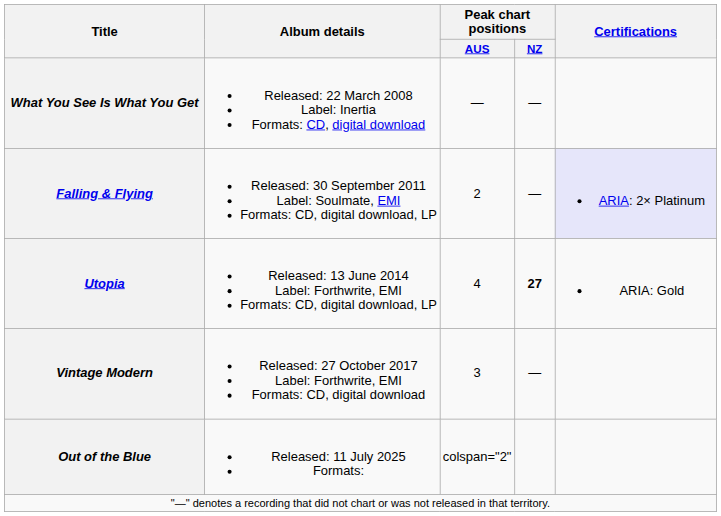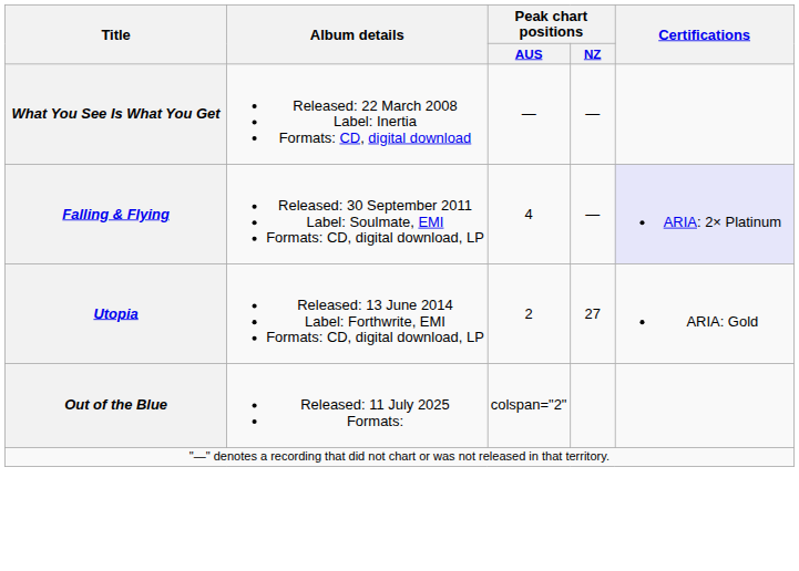Falling & Flying | Peak chart positions / AUS: 2 -> 4
Utopia | Peak chart positions / AUS: 4 -> 2
Utopia | Peak chart positions / NZ: bold -> normal
- row: Vintage Modern | Released: 27 October 2017 Label: Forthwrite, EMI Formats: CD, digital download | 3 | —
